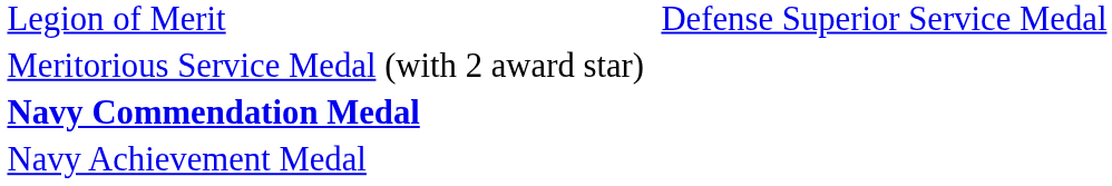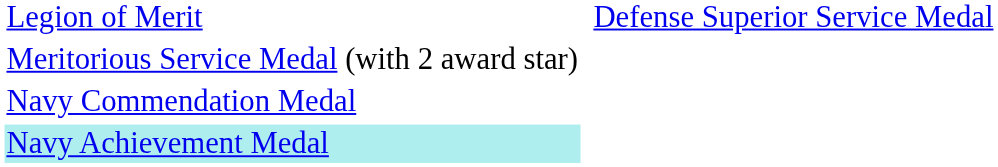Navy Commendation Medal | column 1: bold -> normal
Navy Achievement Medal | column 1: no background -> paleturquoise background
